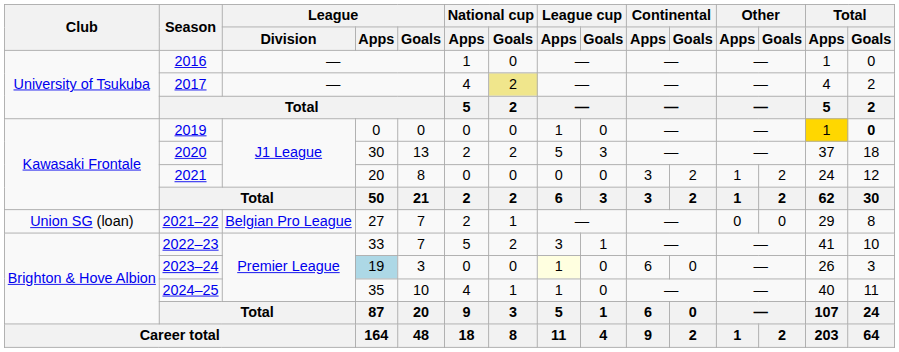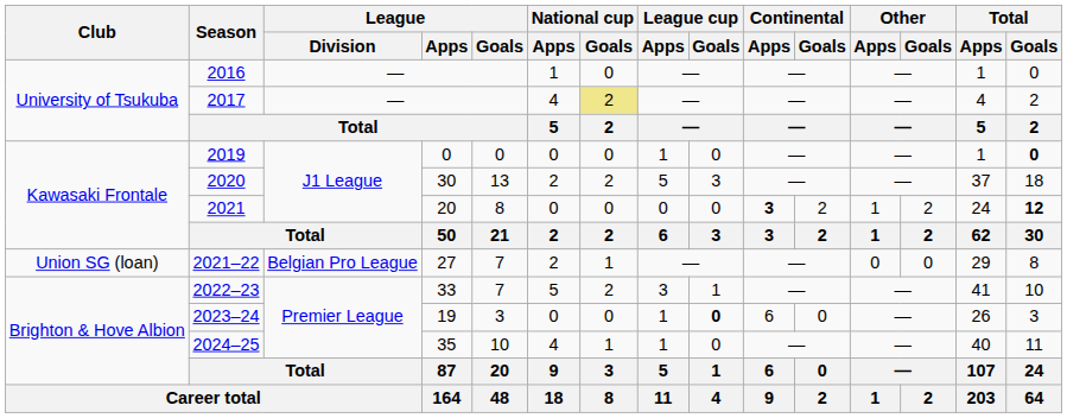2019 | Total / Apps: gold background -> no background
2021 | Continental / Apps: normal -> bold
2021 | Total / Goals: normal -> bold
2023–24 | League / Apps: lightblue background -> no background
2023–24 | League cup / Apps: lightyellow background -> no background
2023–24 | League cup / Goals: normal -> bold
